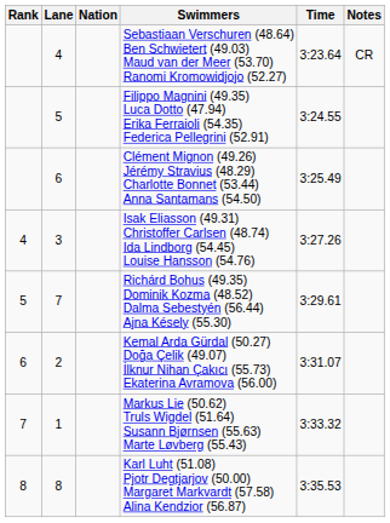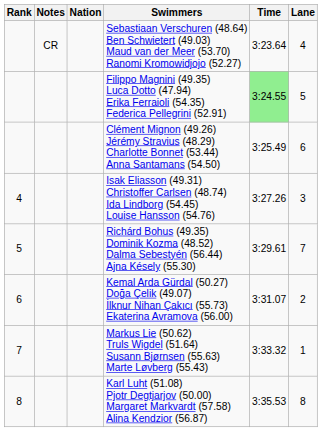columns swapped: Lane <-> Notes
row 3 | Time: no background -> lightgreen background
